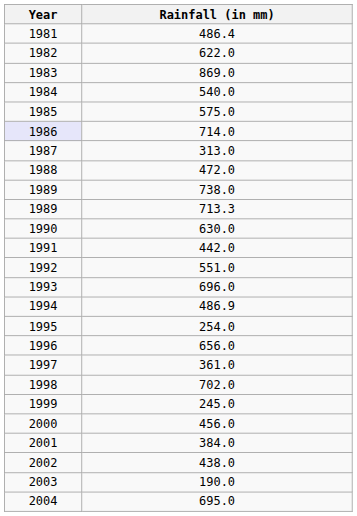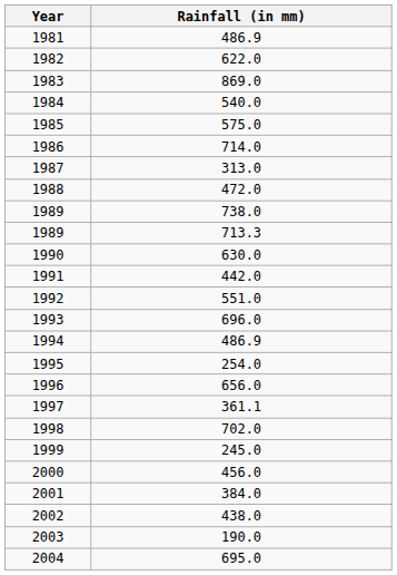row 2 | Rainfall (in mm): 486.4 -> 486.9
row 7 | Year: lavender background -> no background
row 19 | Rainfall (in mm): 361.0 -> 361.1
